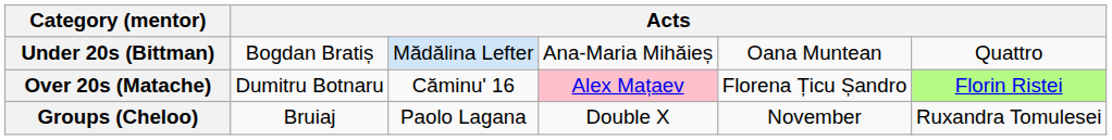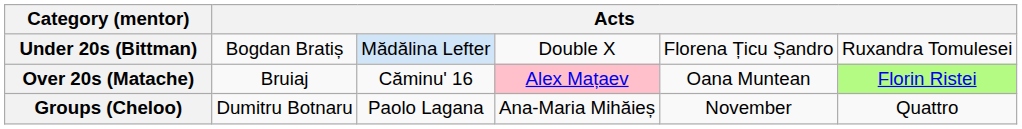Under 20s (Bittman) | column 4: Ana-Maria Mihăieș -> Double X
Under 20s (Bittman) | column 5: Oana Muntean -> Florena Țicu Șandro
Under 20s (Bittman) | column 6: Quattro -> Ruxandra Tomulesei
Over 20s (Matache) | column 2: Dumitru Botnaru -> Bruiaj
Over 20s (Matache) | column 5: Florena Țicu Șandro -> Oana Muntean
Groups (Cheloo) | column 2: Bruiaj -> Dumitru Botnaru
Groups (Cheloo) | column 4: Double X -> Ana-Maria Mihăieș
Groups (Cheloo) | column 6: Ruxandra Tomulesei -> Quattro
